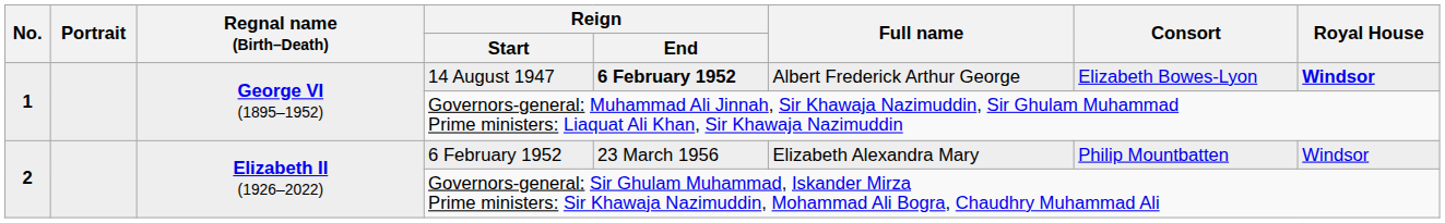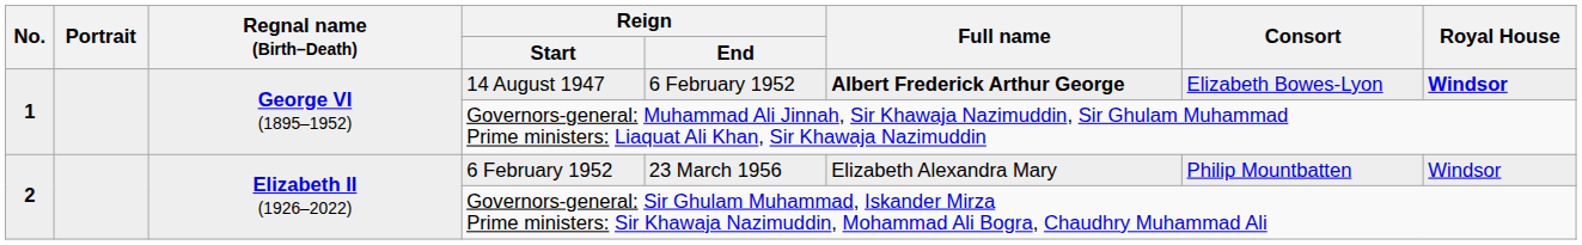14 August 1947 | Reign / End: bold -> normal
14 August 1947 | Full name: normal -> bold
